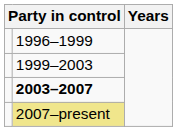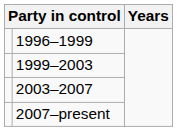2003–2007 | column 2: bold -> normal
2007–present | column 2: khaki background -> no background
